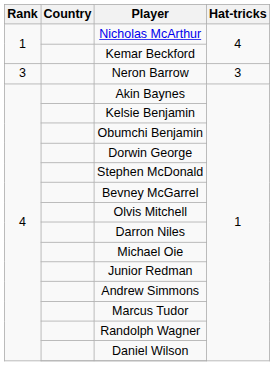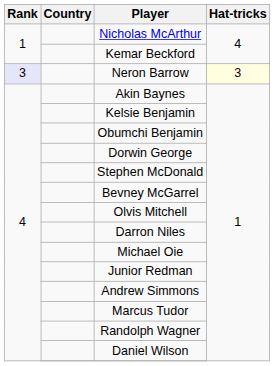Neron Barrow | Rank: no background -> lavender background
Neron Barrow | Hat-tricks: no background -> lightyellow background
